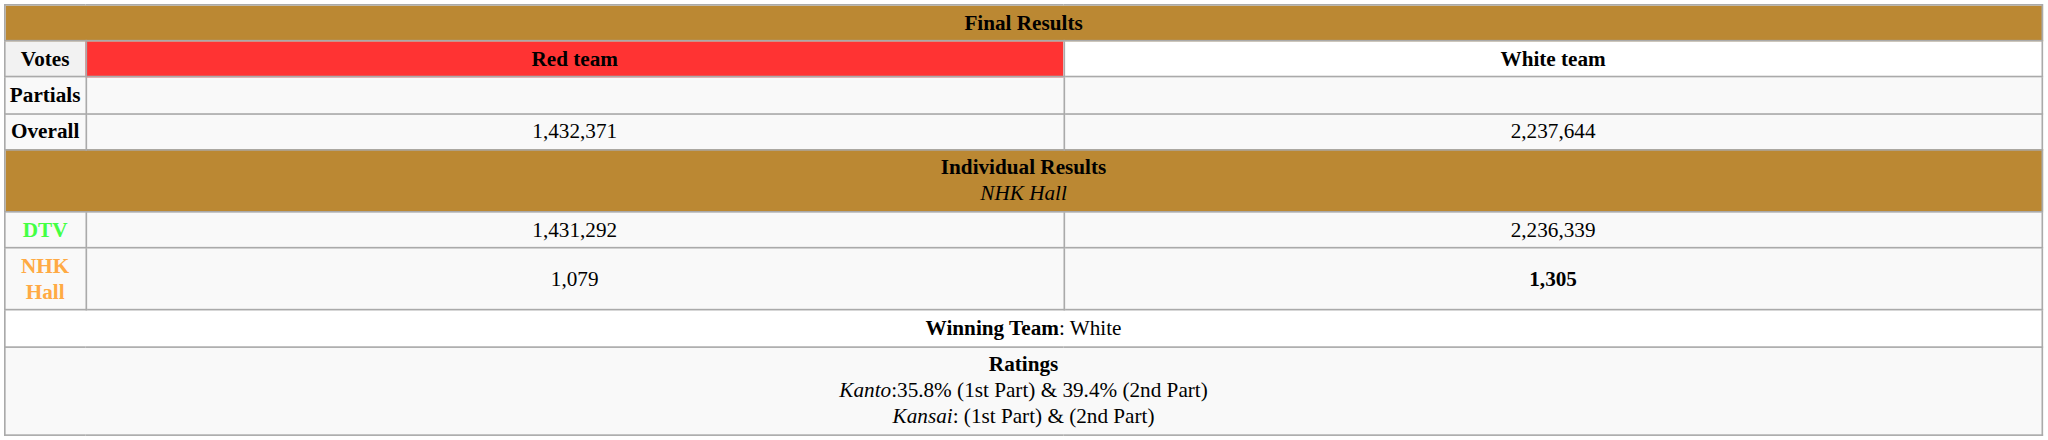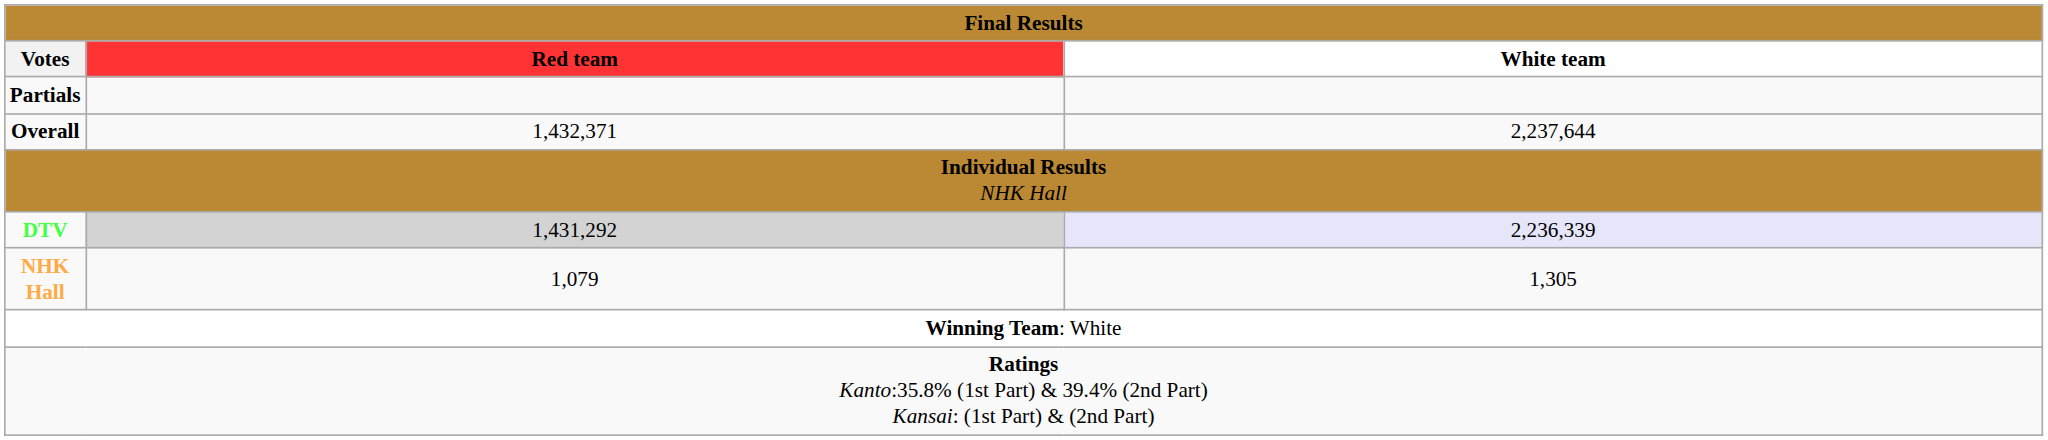DTV | Red team: no background -> lightgrey background
DTV | White team: no background -> lavender background
NHK Hall | White team: bold -> normal
